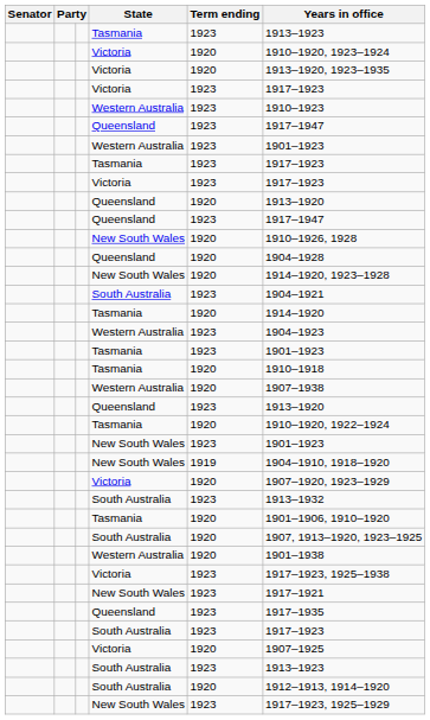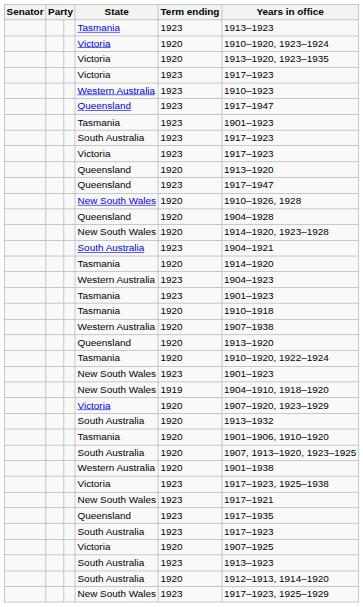row 8 | State: Western Australia -> Tasmania
row 9 | State: Tasmania -> South Australia
row 22 | Term ending: 1923 -> 1920
row 27 | Term ending: 1923 -> 1920
